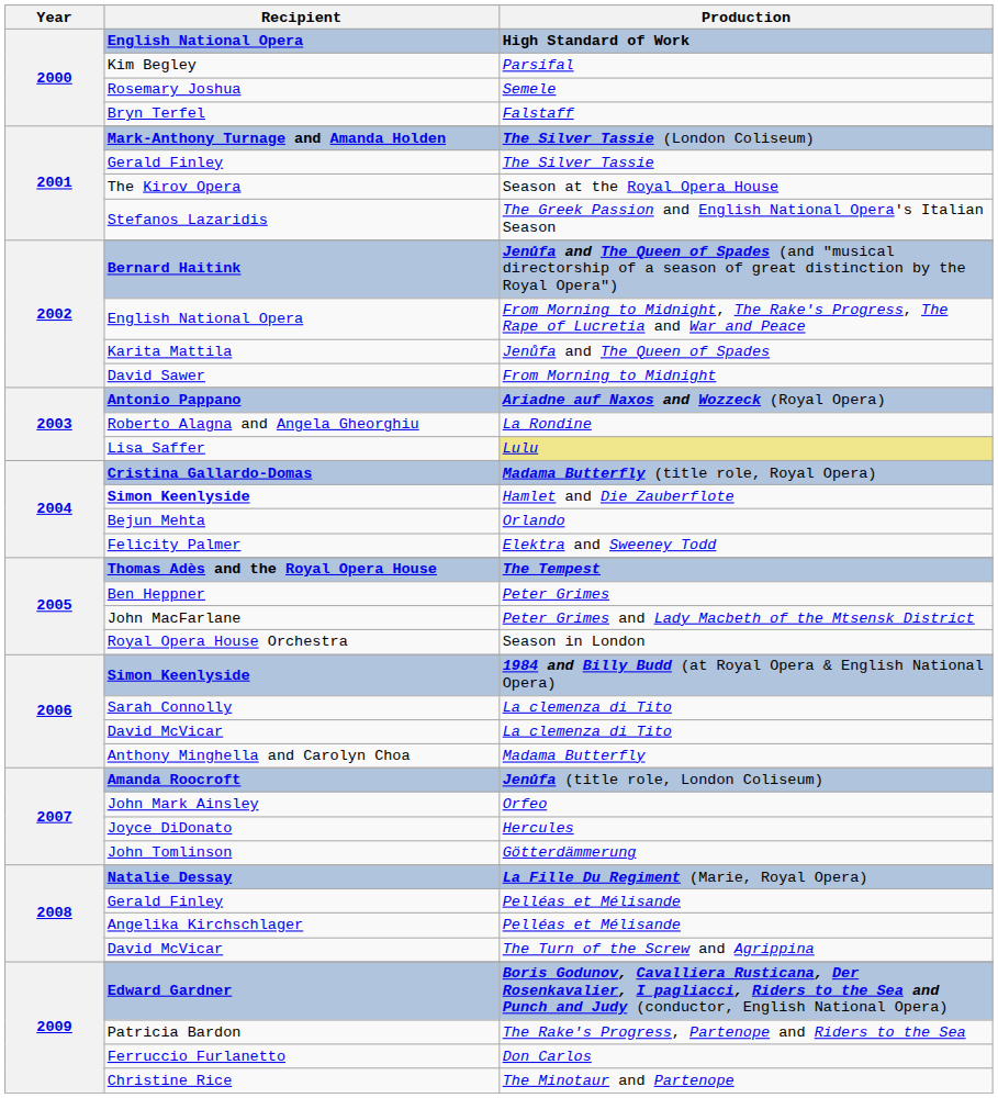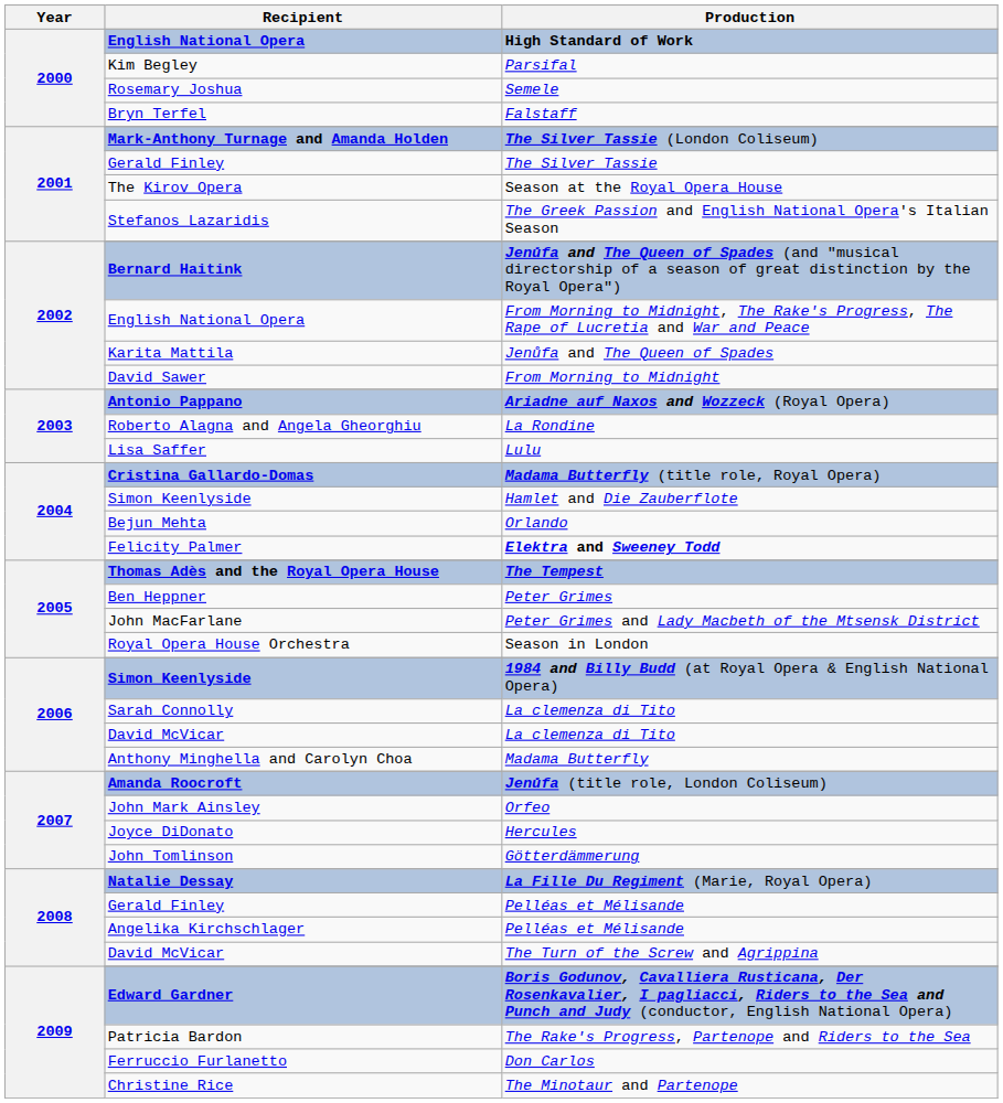Lulu | Production: khaki background -> no background
Hamlet and Die Zauberflote | Recipient: bold -> normal
Elektra and Sweeney Todd | Production: normal -> bold
